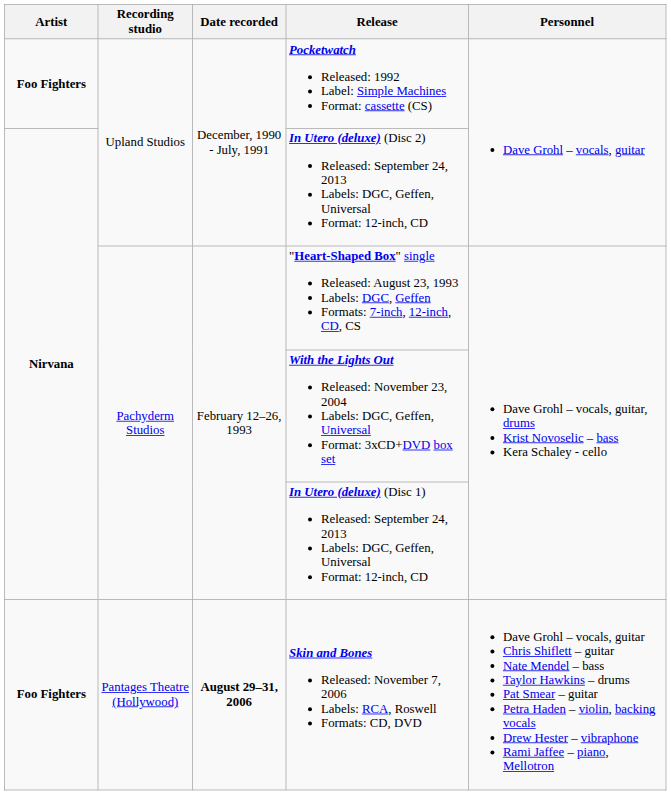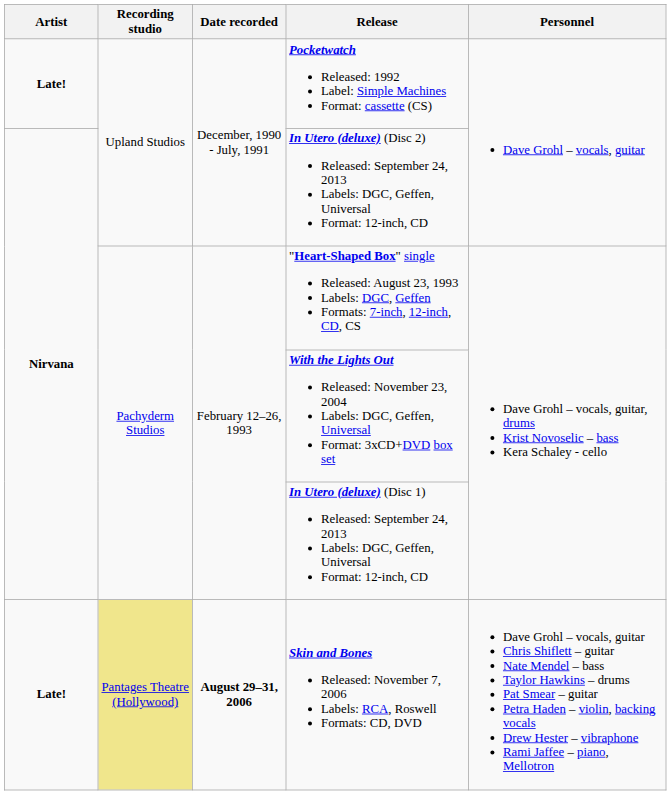row 2 | Artist: Foo Fighters -> Late!
row 7 | Artist: Foo Fighters -> Late!
row 7 | Recording studio: no background -> khaki background
